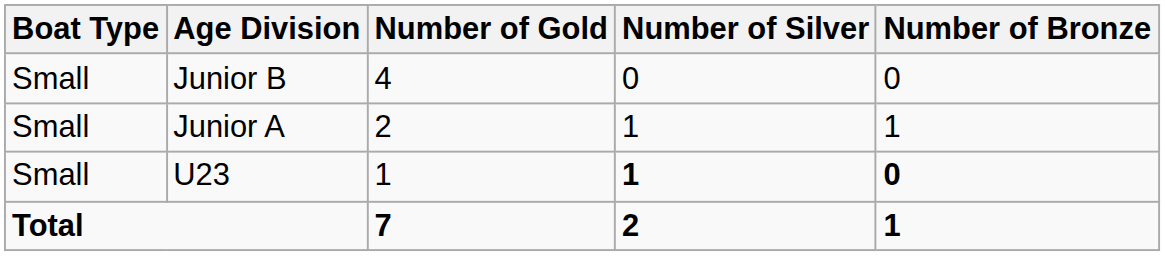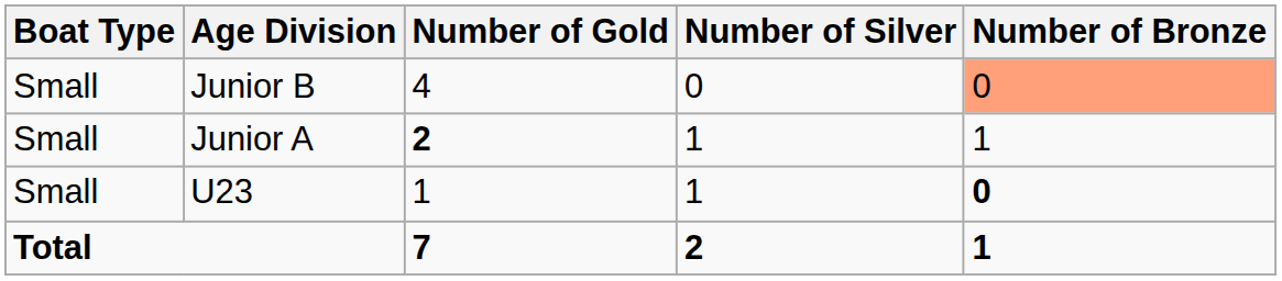Junior B | Number of Bronze: no background -> lightsalmon background
Junior A | Number of Gold: normal -> bold
U23 | Number of Silver: bold -> normal
